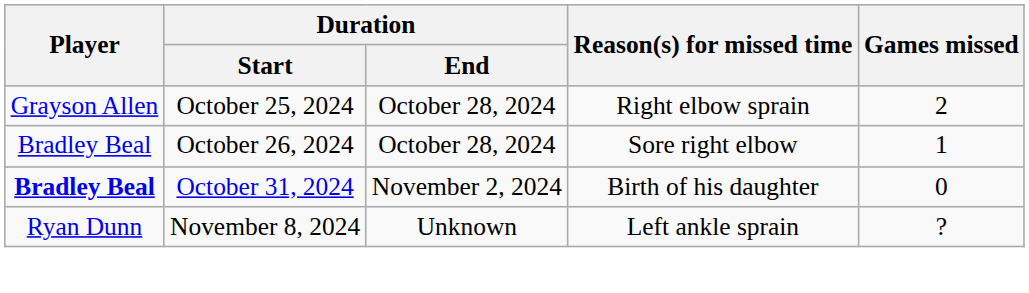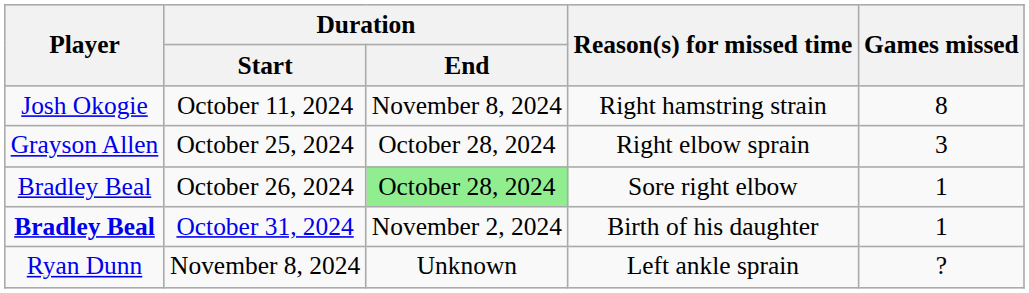+ row: Josh Okogie | October 11, 2024 | November 8, 2024 | Right hamstring strain | 8
October 25, 2024 | Games missed: 2 -> 3
October 26, 2024 | Duration / End: no background -> lightgreen background
October 31, 2024 | Games missed: 0 -> 1
